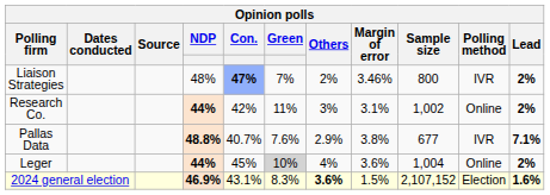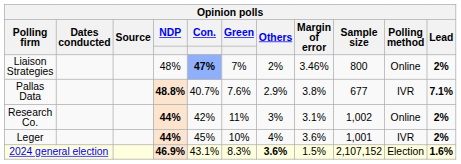Liaison Strategies | Polling method: IVR -> Online
rows swapped: Research Co. <-> Pallas Data
Leger | Green: lightgrey background -> no background
Leger | Sample size: 1,004 -> 1,001
Leger | Polling method: Online -> IVR
